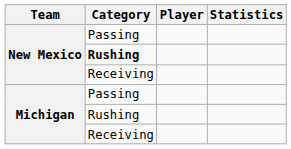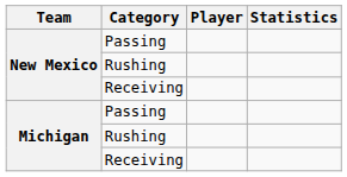New Mexico / Rushing | Category: bold -> normal
